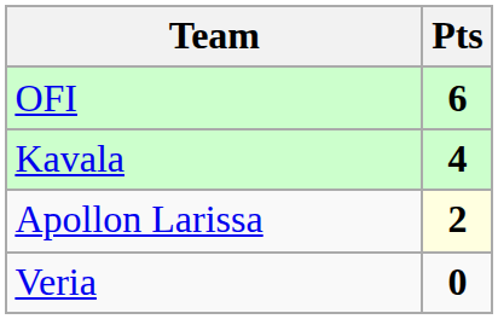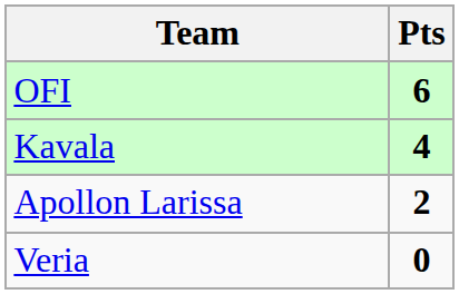Apollon Larissa | Pts: lightyellow background -> no background
